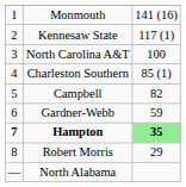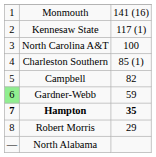Gardner-Webb | column 1: no background -> lightgreen background
Hampton | column 3: lightgreen background -> no background
